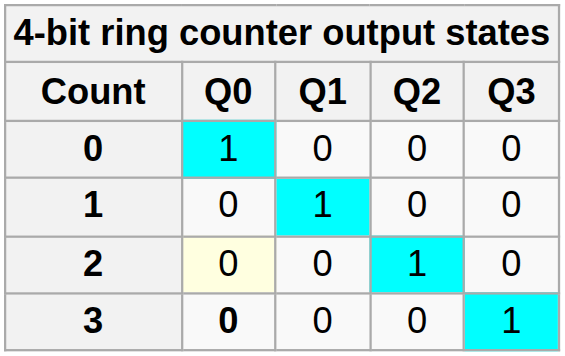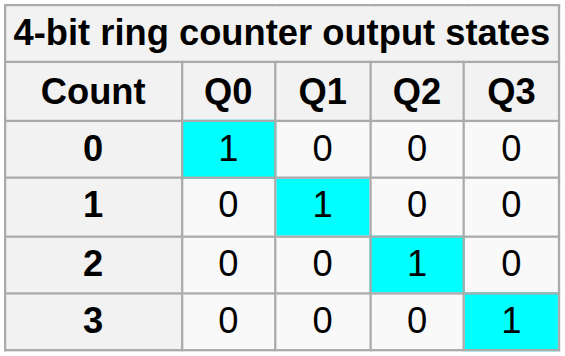2 | Q0: lightyellow background -> no background
3 | Q0: bold -> normal
